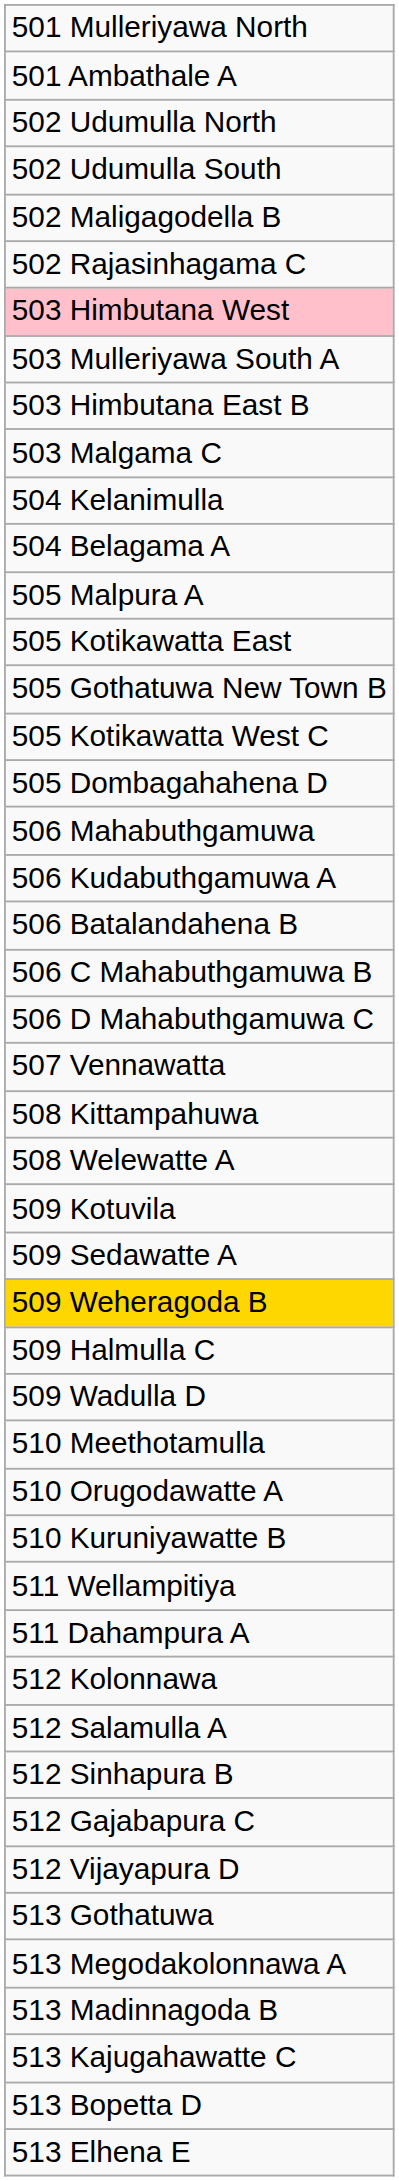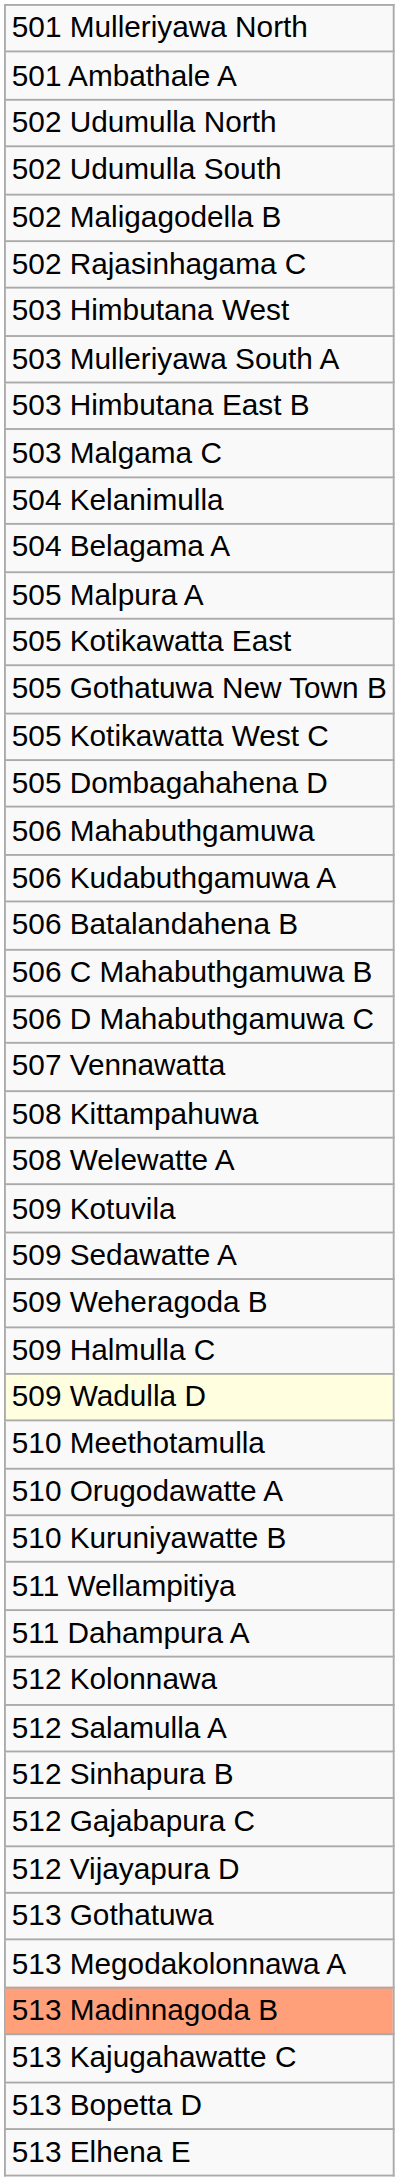row 7 | column 1: pink background -> no background
row 28 | column 1: gold background -> no background
row 30 | column 1: no background -> lightyellow background
row 43 | column 1: no background -> lightsalmon background
